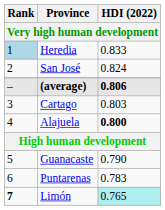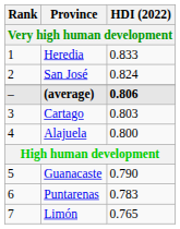Heredia | Rank: lightblue background -> no background
Alajuela | HDI (2022): bold -> normal
Limón | Rank: bold -> normal
Limón | HDI (2022): paleturquoise background -> no background
